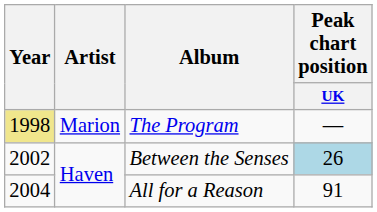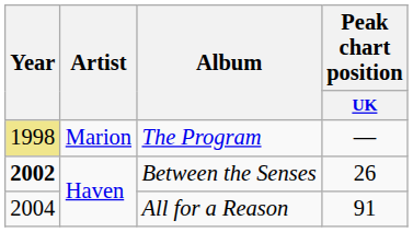Between the Senses | Year: normal -> bold
Between the Senses | Peak chart position / UK: lightblue background -> no background
